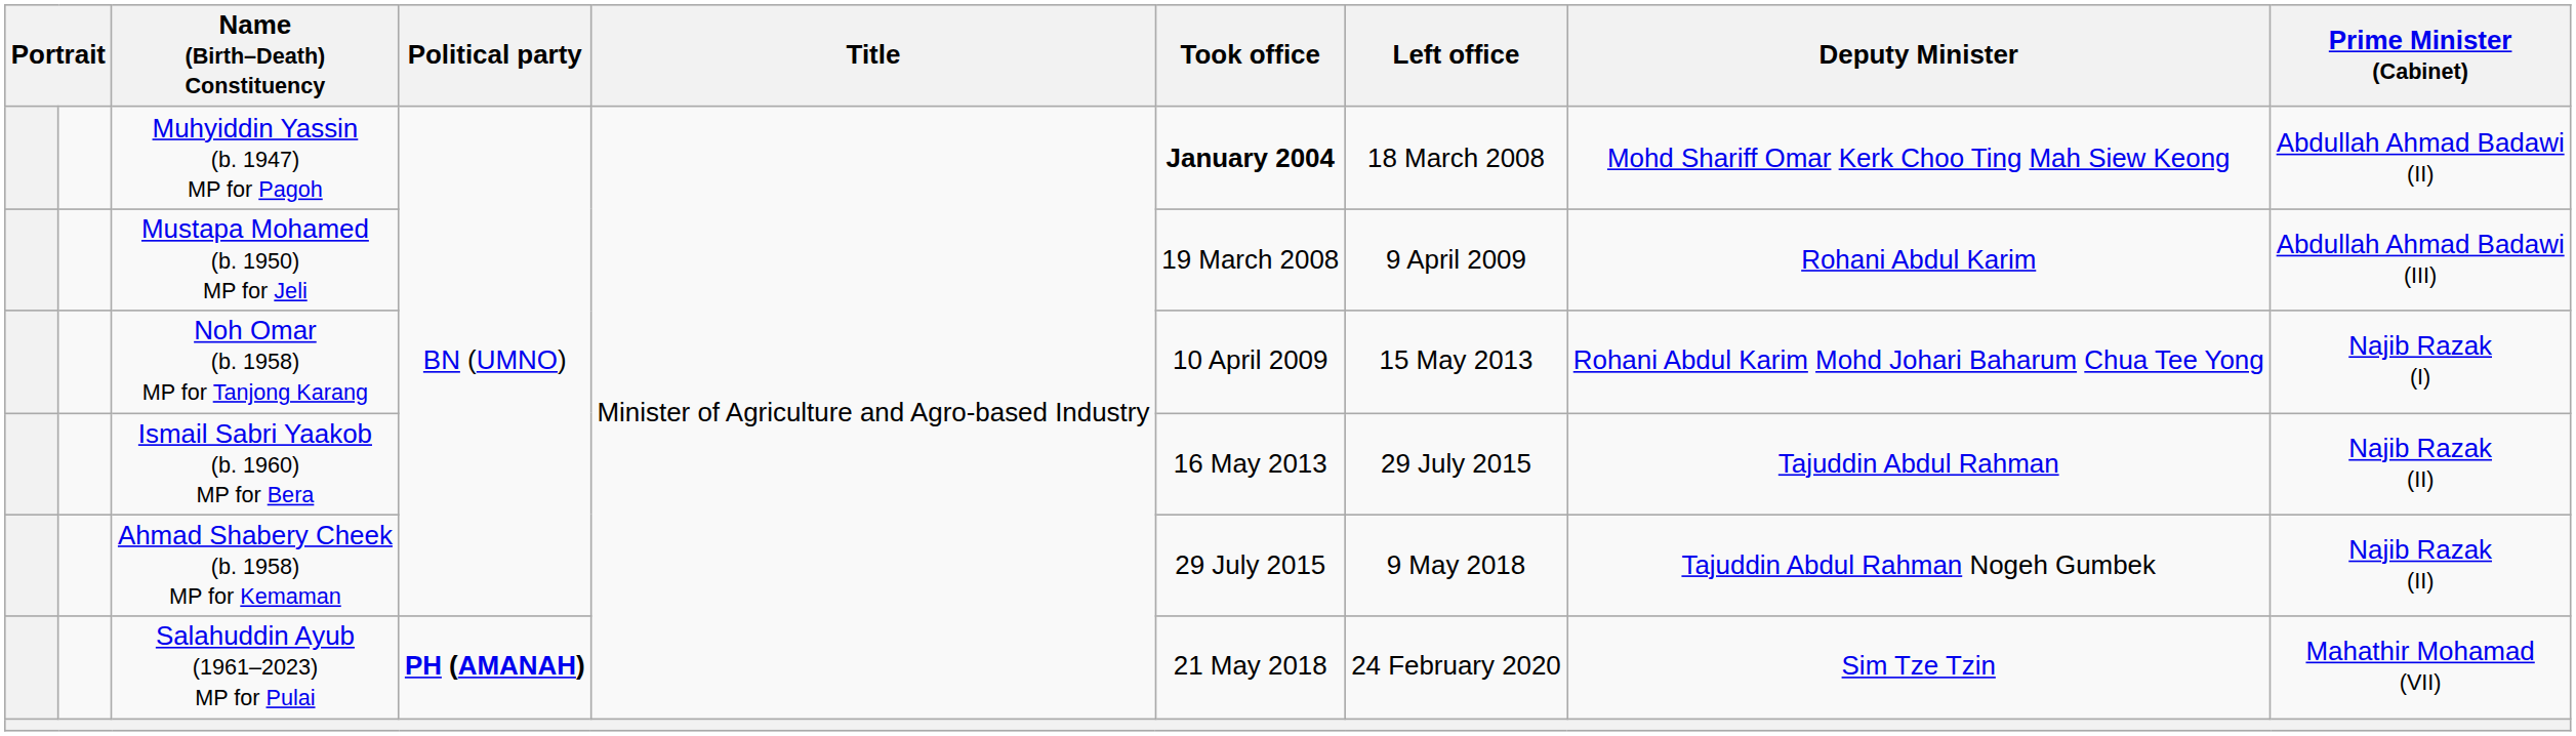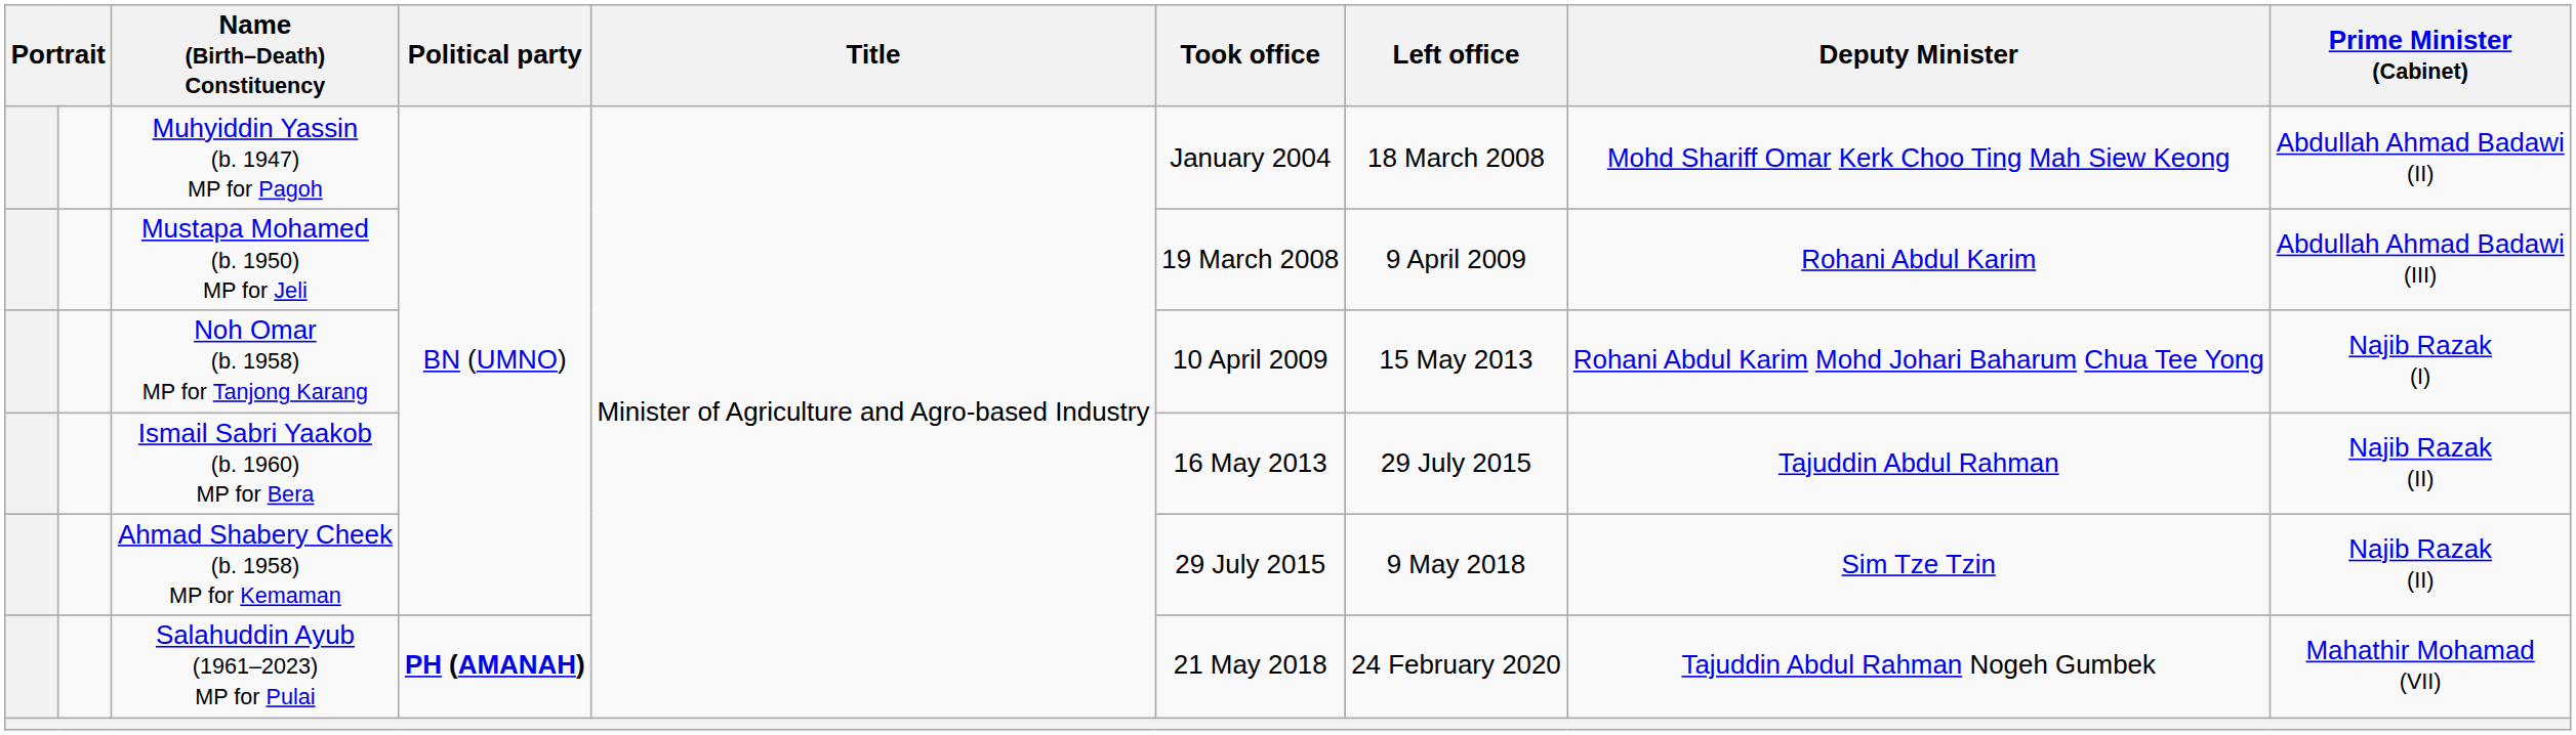Muhyiddin Yassin (b. 1947) MP for Pagoh | Took office: bold -> normal
Ahmad Shabery Cheek (b. 1958) MP for Kemaman | Deputy Minister: Tajuddin Abdul Rahman Nogeh Gumbek -> Sim Tze Tzin
Salahuddin Ayub (1961–2023) MP for Pulai | Deputy Minister: Sim Tze Tzin -> Tajuddin Abdul Rahman Nogeh Gumbek
